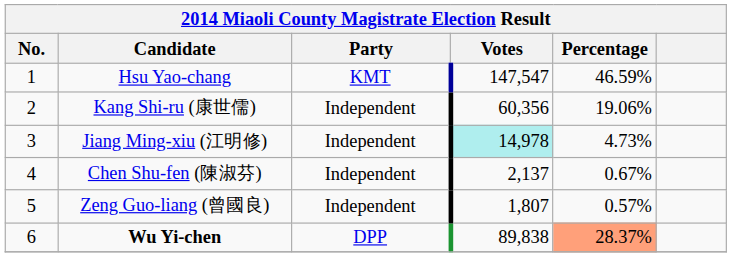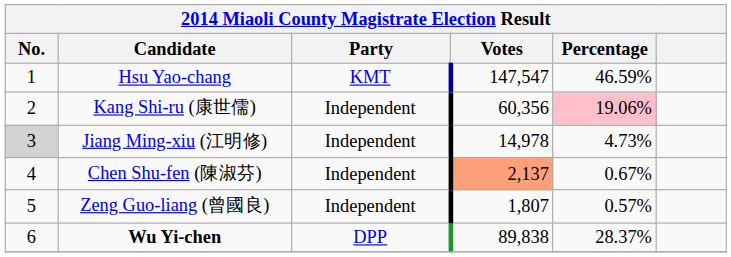Kang Shi-ru (康世儒) | Percentage: no background -> pink background
Jiang Ming-xiu (江明修) | No.: no background -> lightgrey background
Jiang Ming-xiu (江明修) | Votes: paleturquoise background -> no background
Chen Shu-fen (陳淑芬) | Votes: no background -> lightsalmon background
Wu Yi-chen | Percentage: lightsalmon background -> no background
